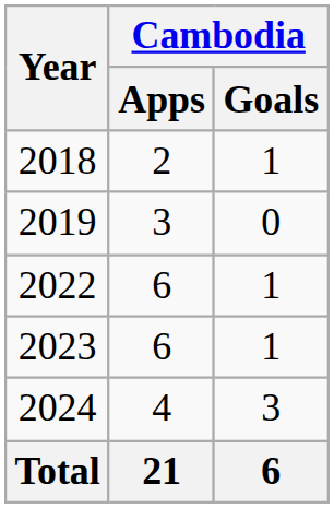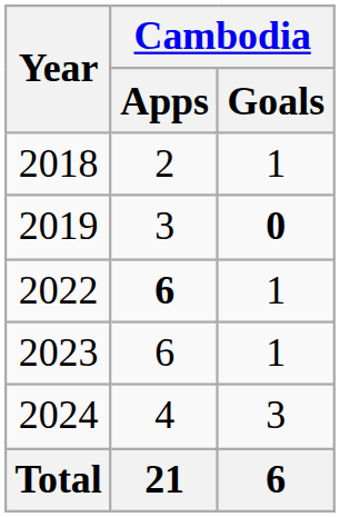2019 | Cambodia / Goals: normal -> bold
2022 | Cambodia / Apps: normal -> bold
